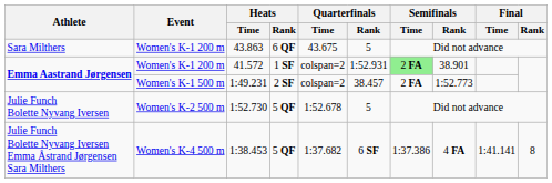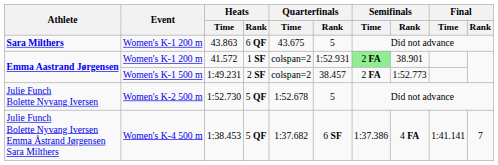43.863 | Athlete: normal -> bold
1:38.453 | Final / Rank: 8 -> 7
